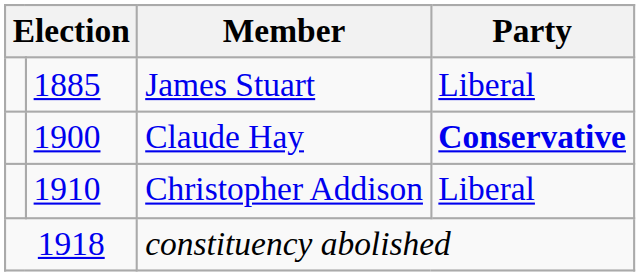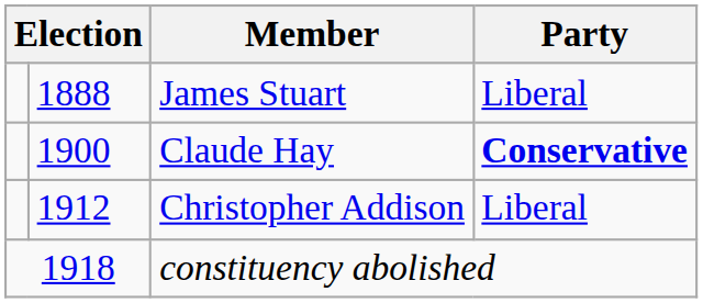James Stuart | column 2: 1885 -> 1888
Christopher Addison | column 2: 1910 -> 1912
